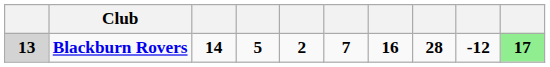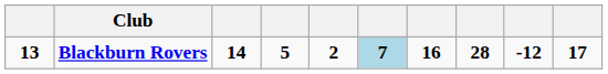Blackburn Rovers | column 1: lightgrey background -> no background
Blackburn Rovers | column 6: no background -> lightblue background
Blackburn Rovers | column 10: lightgreen background -> no background
